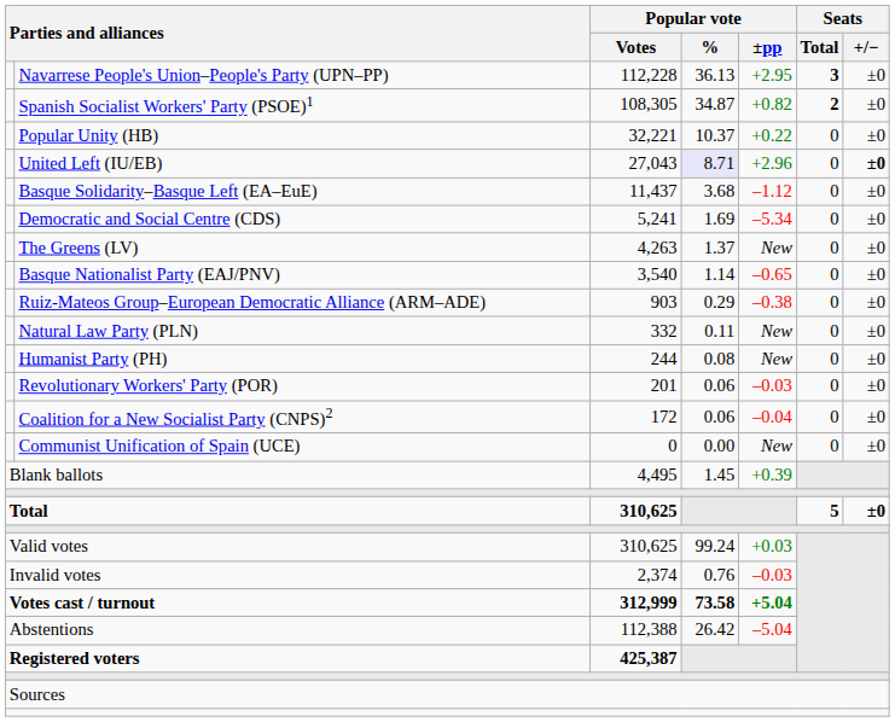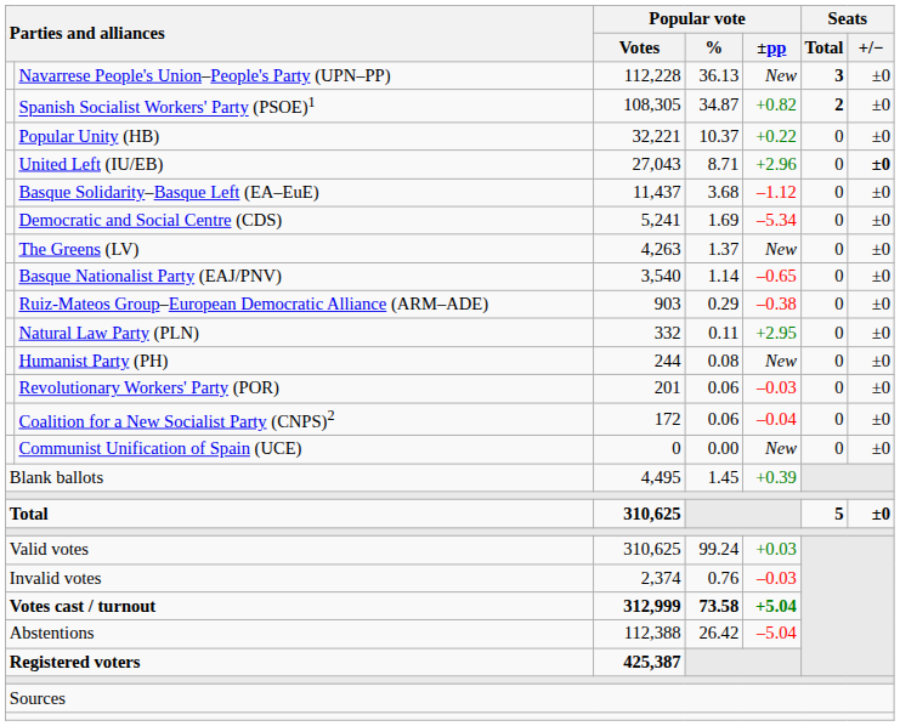Navarrese People's Union–People's Party (UPN–PP) | Popular vote / ±pp: +2.95 -> New
United Left (IU/EB) | Popular vote / %: lavender background -> no background
Natural Law Party (PLN) | Popular vote / ±pp: New -> +2.95
